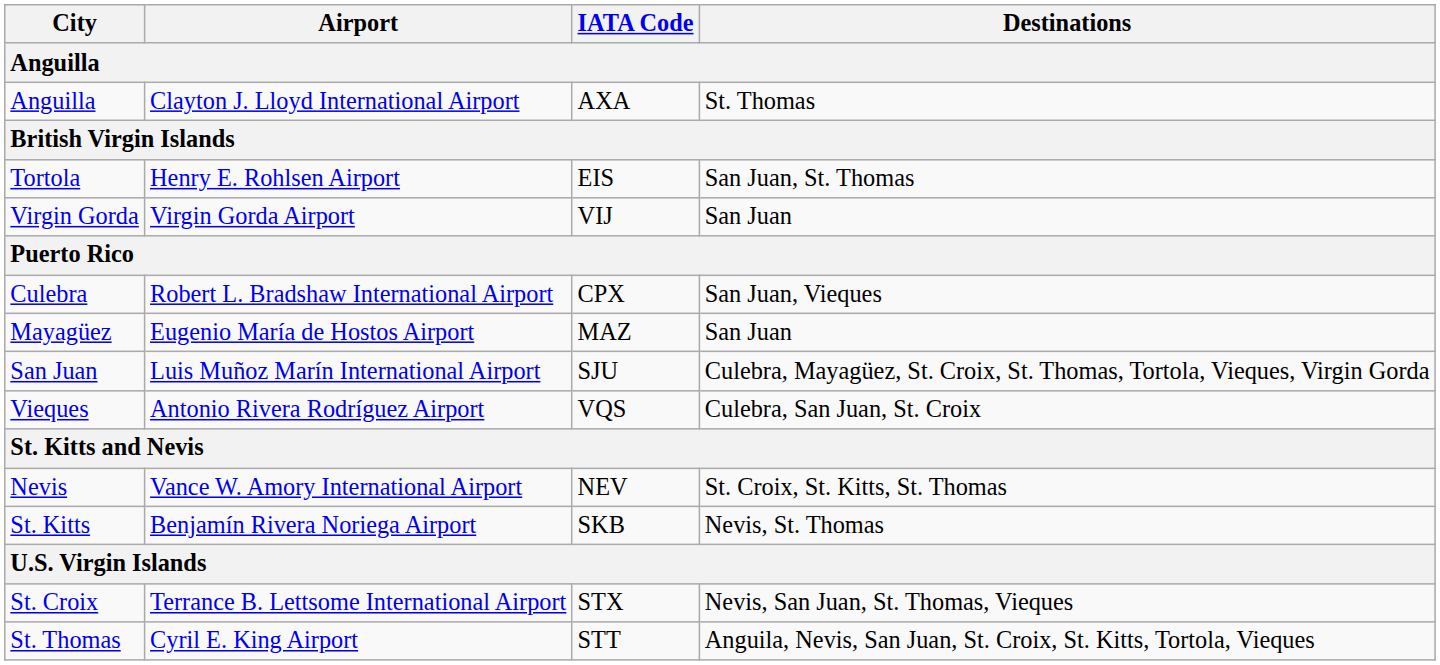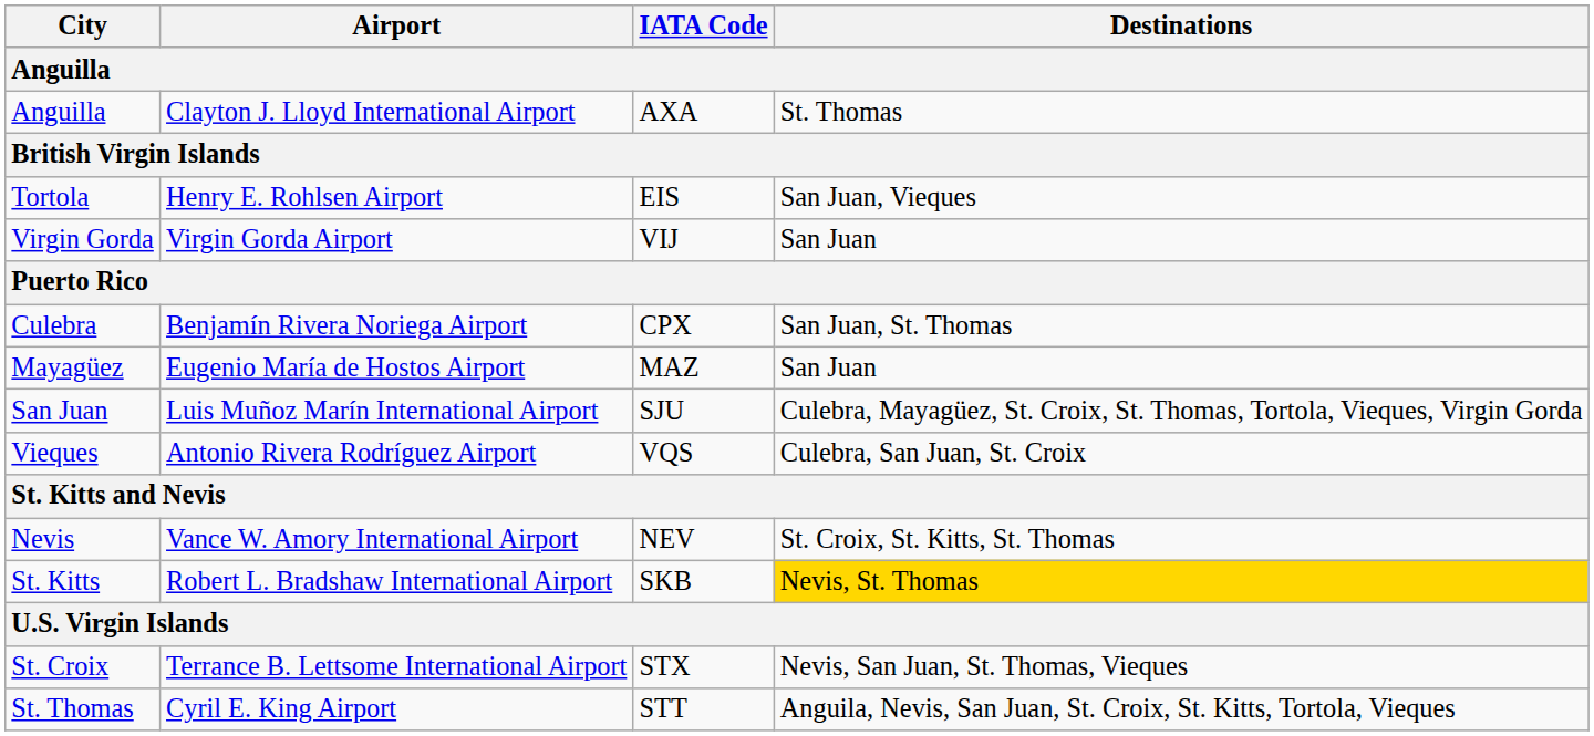Tortola | Destinations: San Juan, St. Thomas -> San Juan, Vieques
Culebra | Airport: Robert L. Bradshaw International Airport -> Benjamín Rivera Noriega Airport
Culebra | Destinations: San Juan, Vieques -> San Juan, St. Thomas
St. Kitts | Airport: Benjamín Rivera Noriega Airport -> Robert L. Bradshaw International Airport
St. Kitts | Destinations: no background -> gold background
